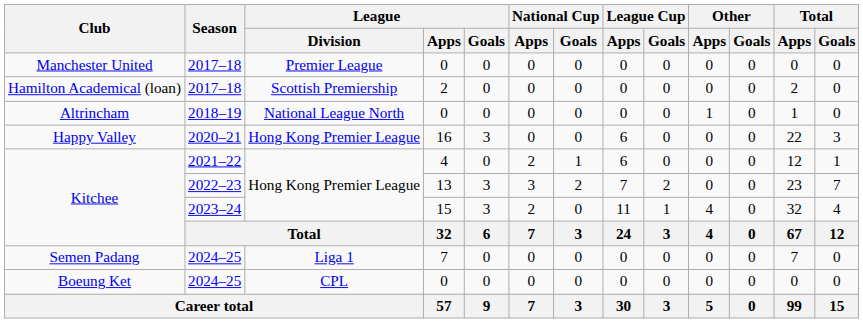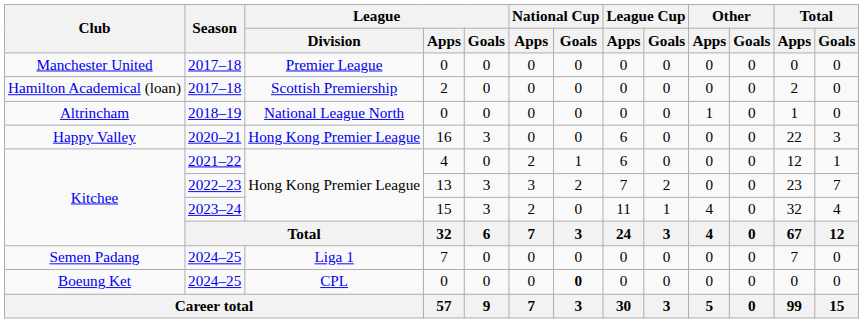Boeung Ket | National Cup / Goals: normal -> bold
